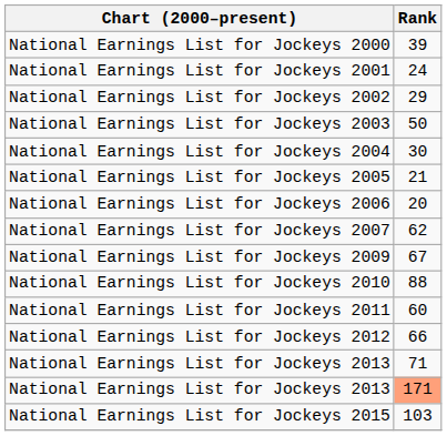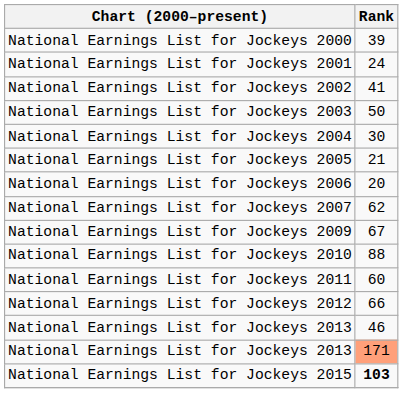row 4 | Rank: 29 -> 41
row 14 | Rank: 71 -> 46
row 16 | Rank: normal -> bold
